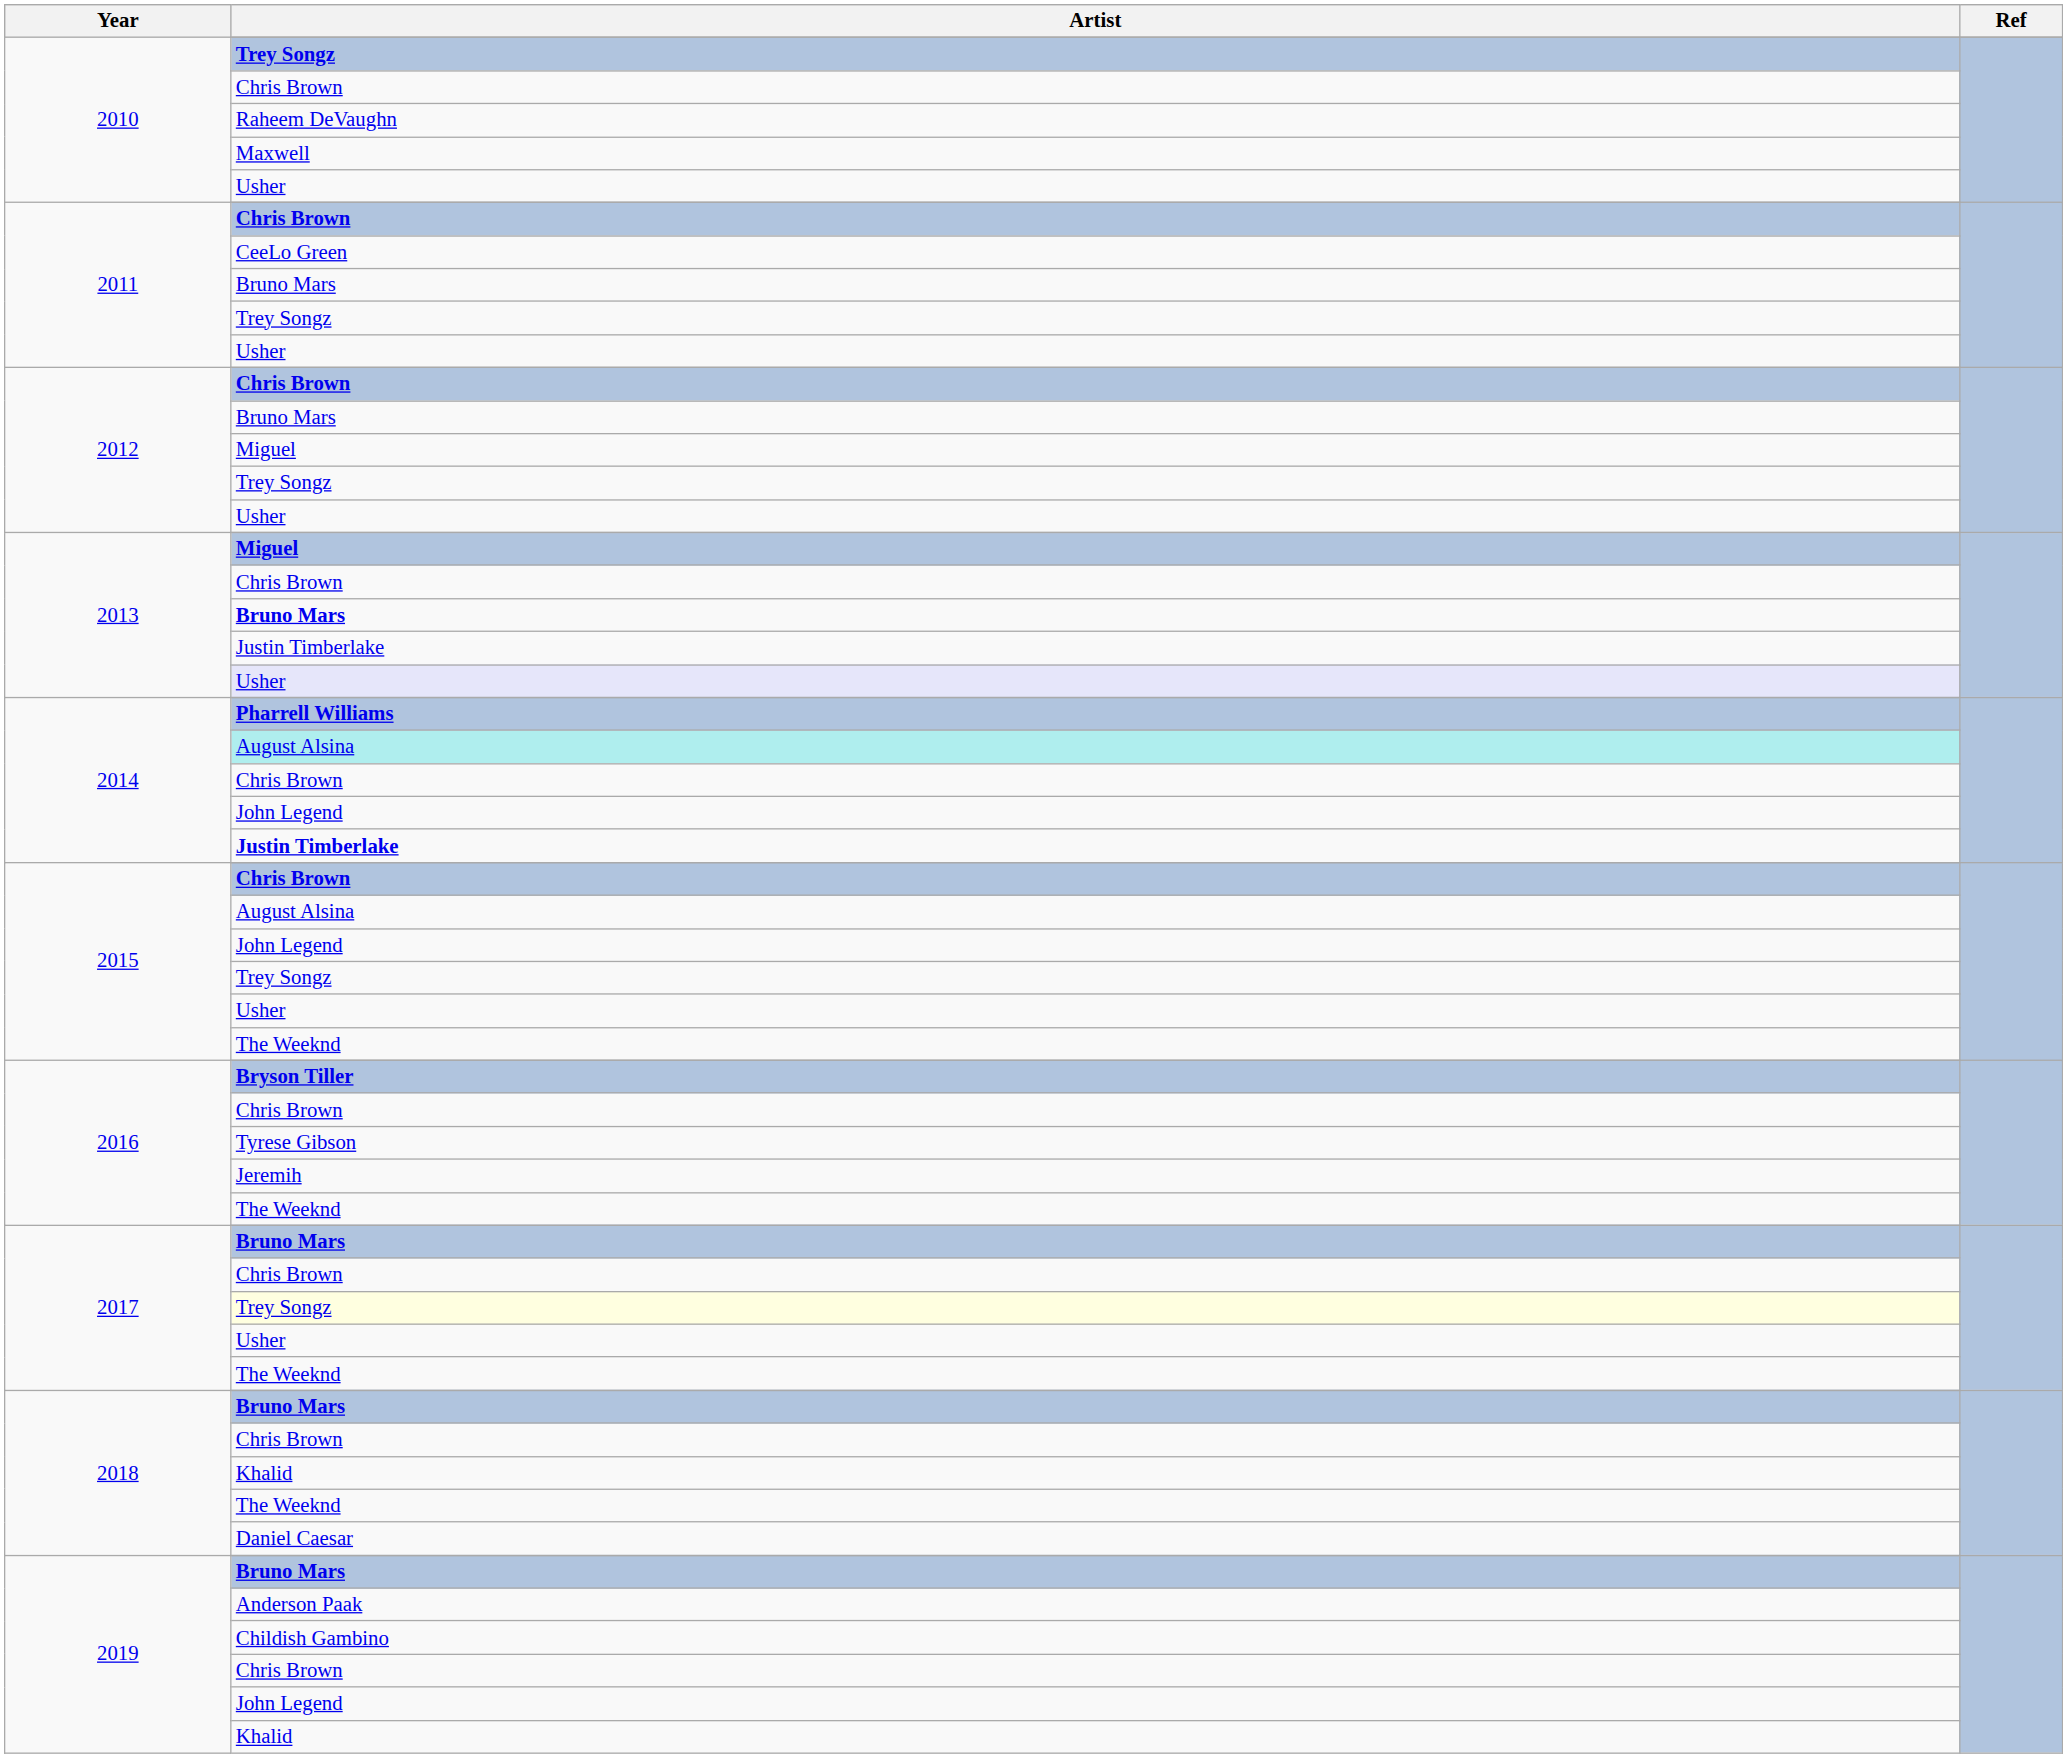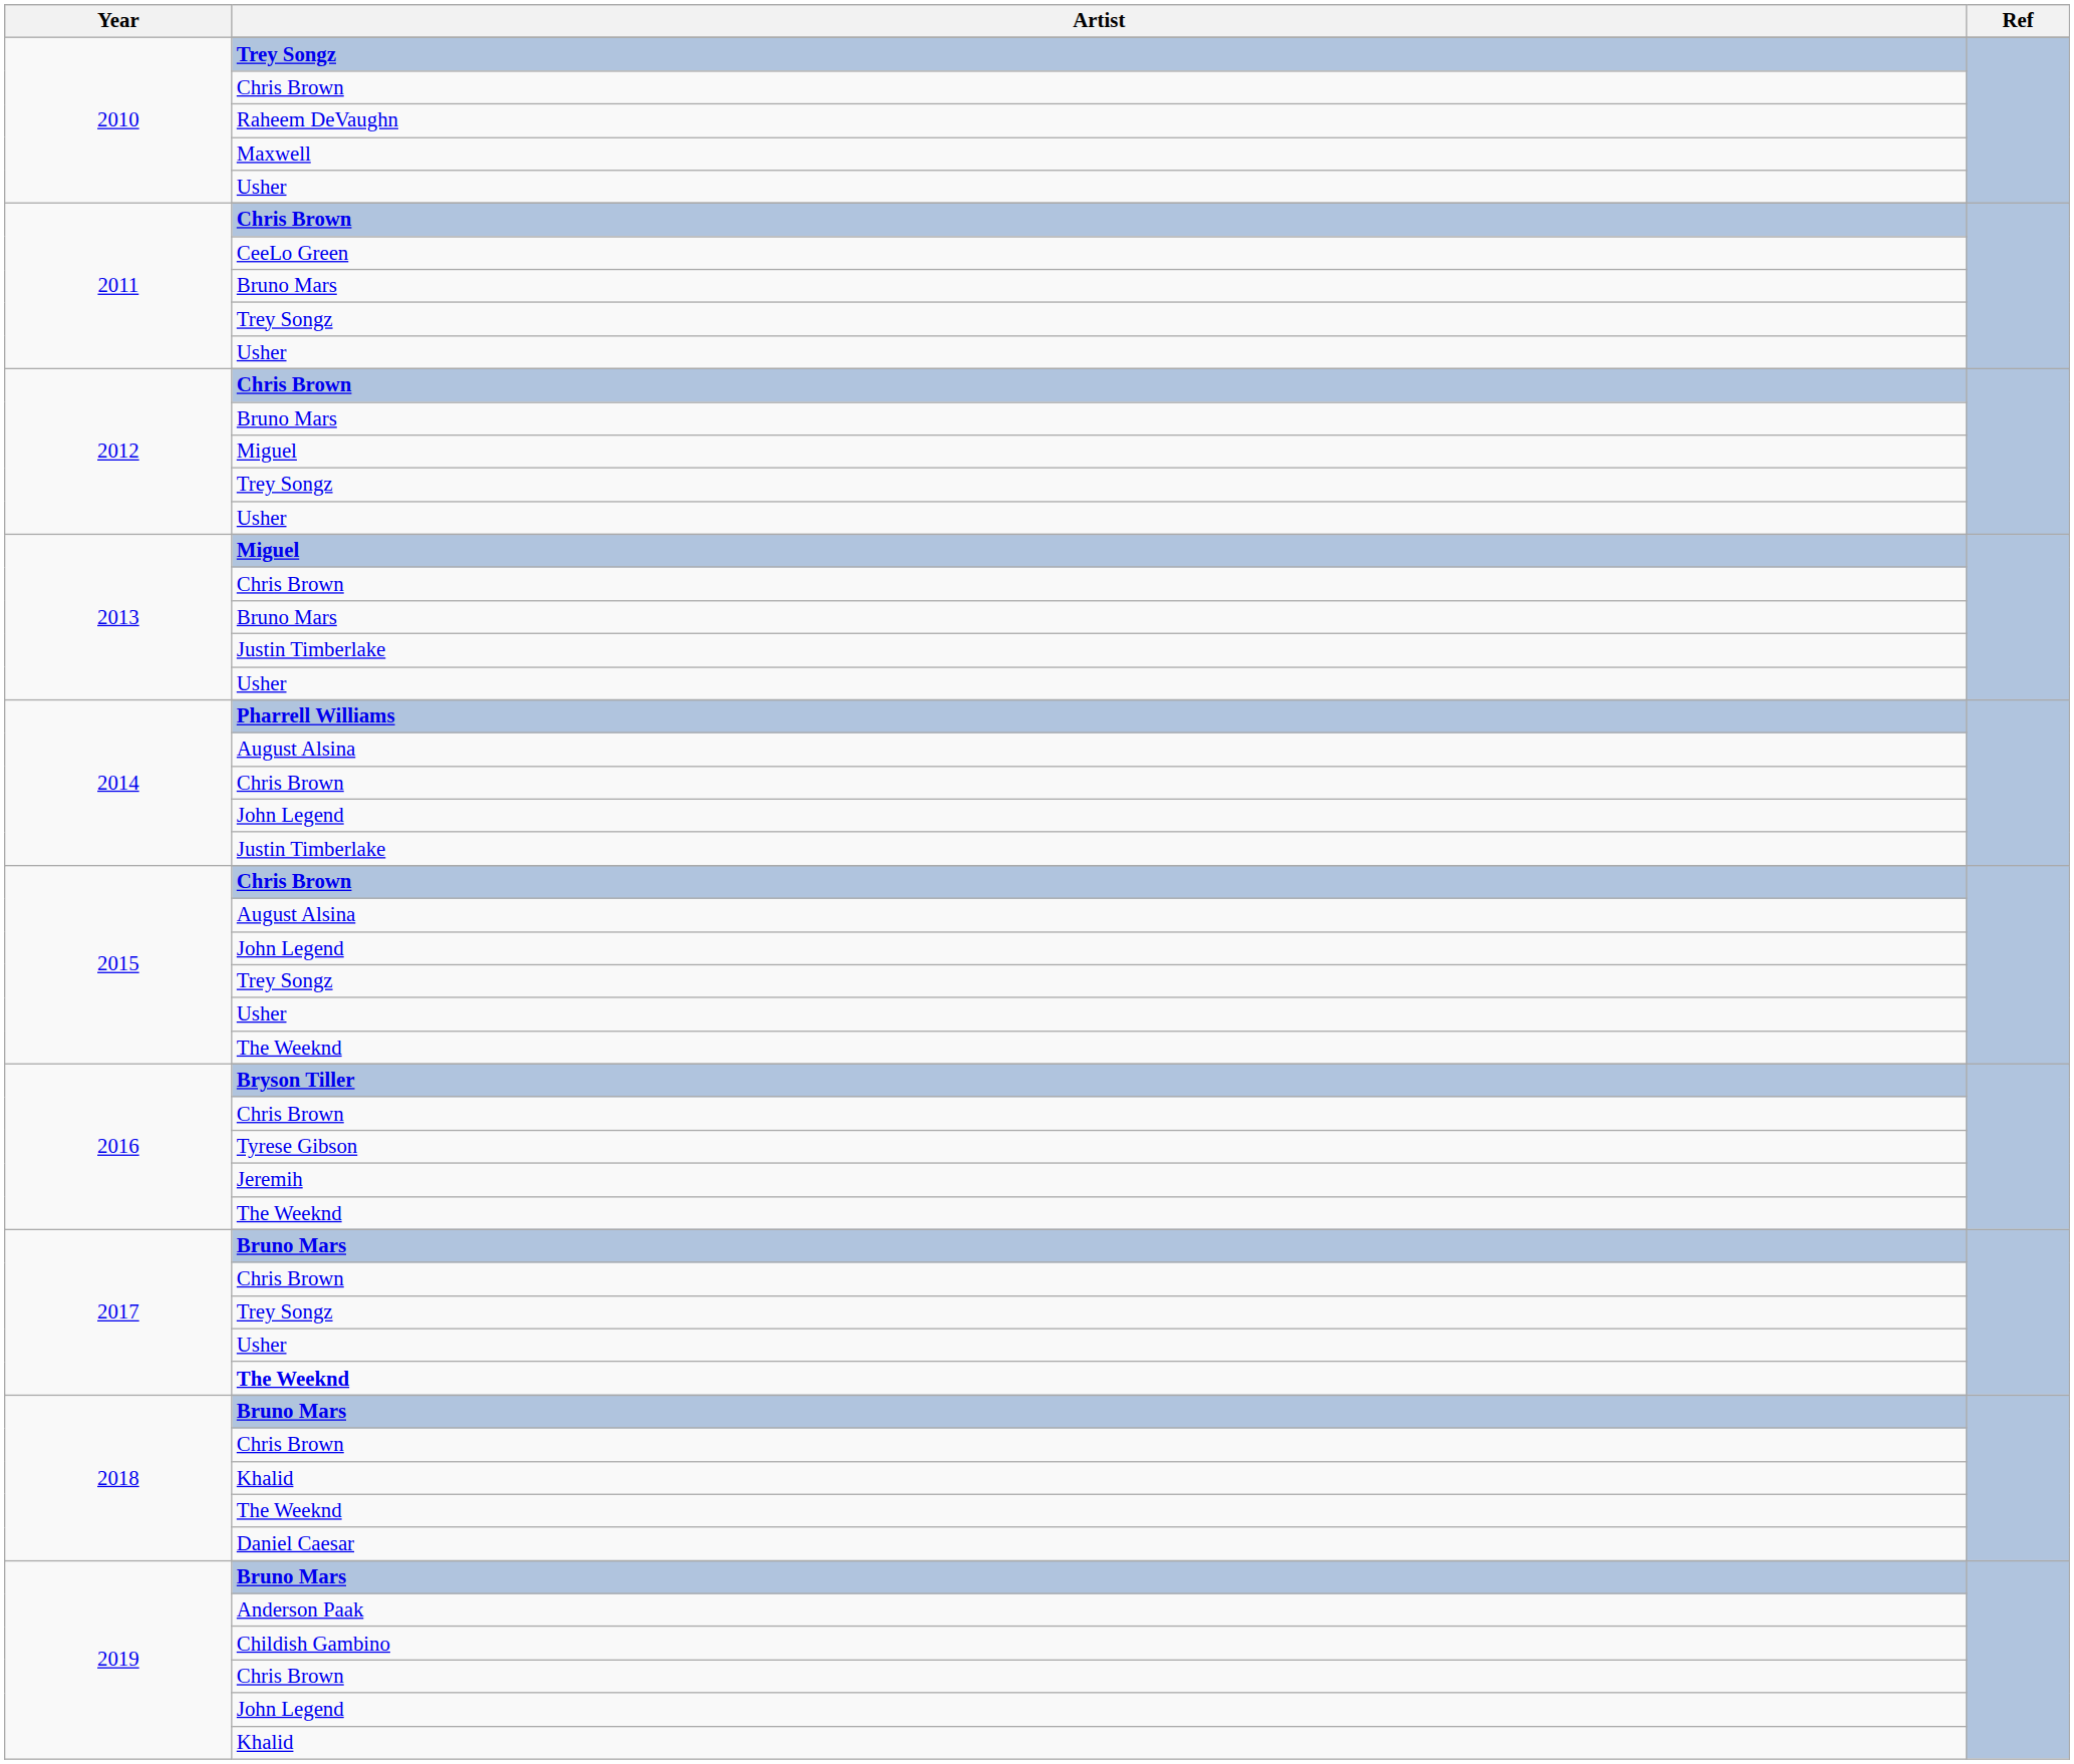2013 / Bruno Mars | Artist: bold -> normal
2013 / Usher | Artist: lavender background -> no background
2014 / August Alsina | Artist: paleturquoise background -> no background
2014 / Justin Timberlake | Artist: bold -> normal
2017 / Trey Songz | Artist: lightyellow background -> no background
2017 / The Weeknd | Artist: normal -> bold
